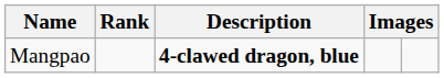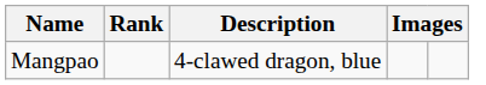Mangpao | Description: bold -> normal
